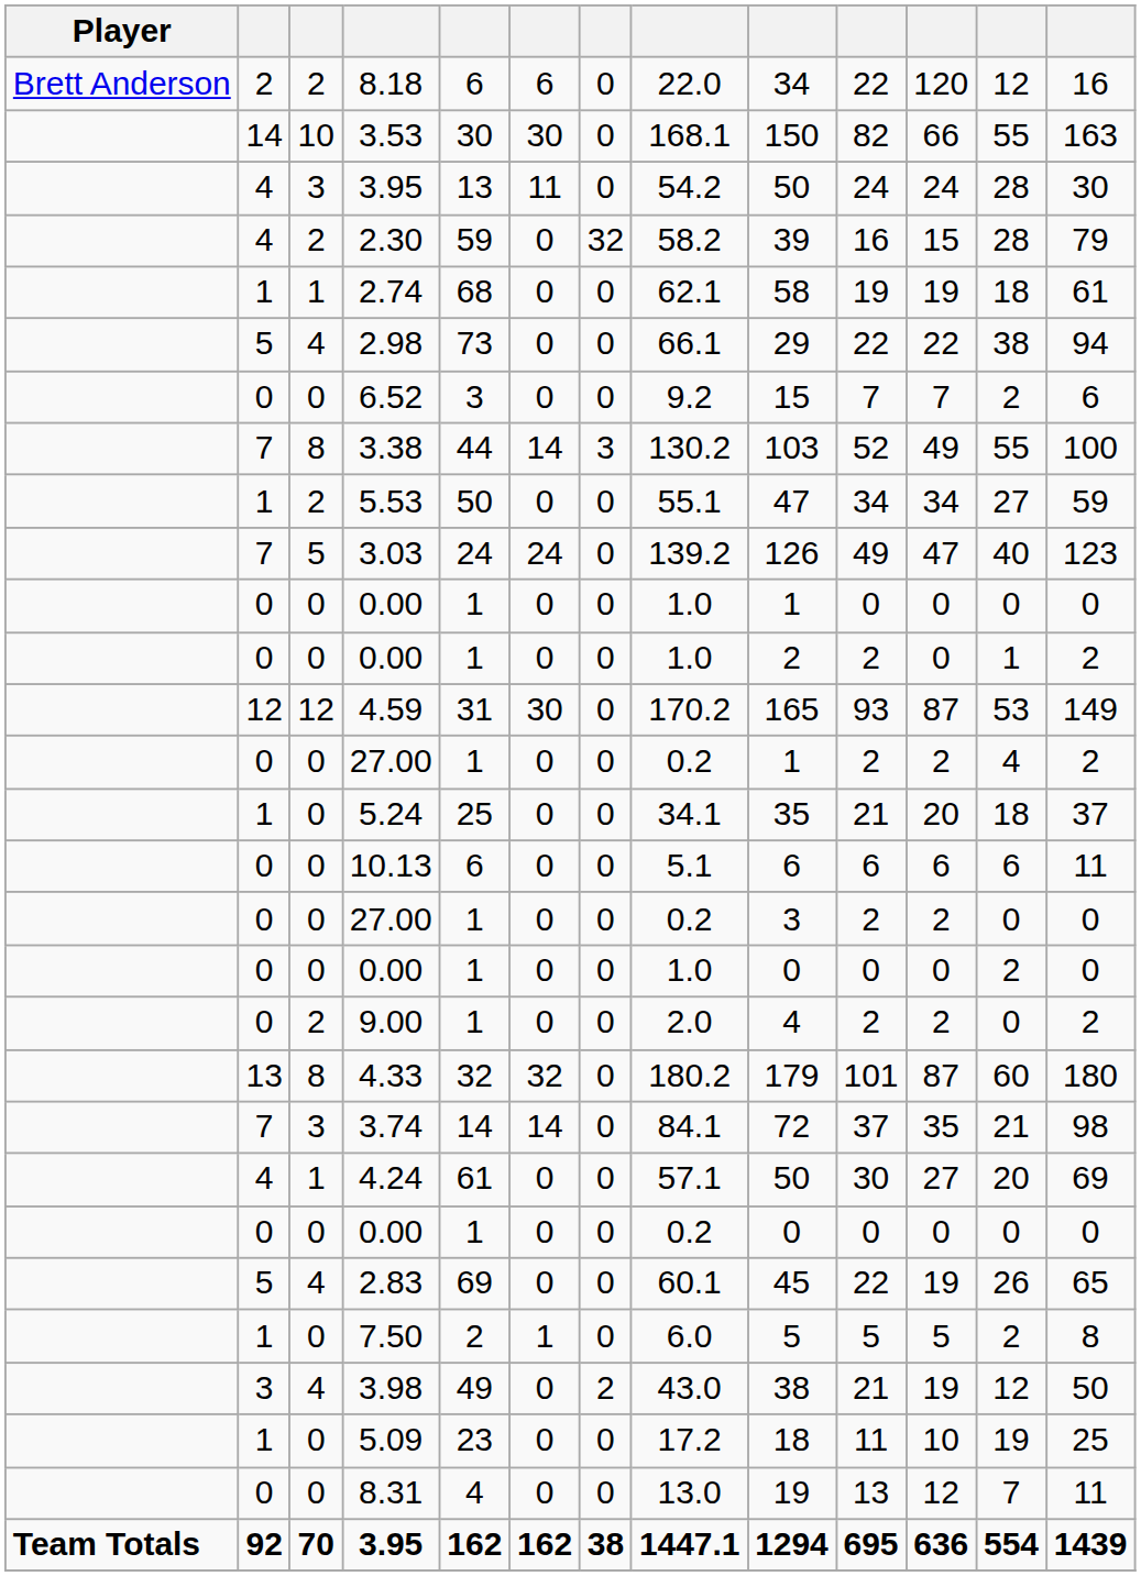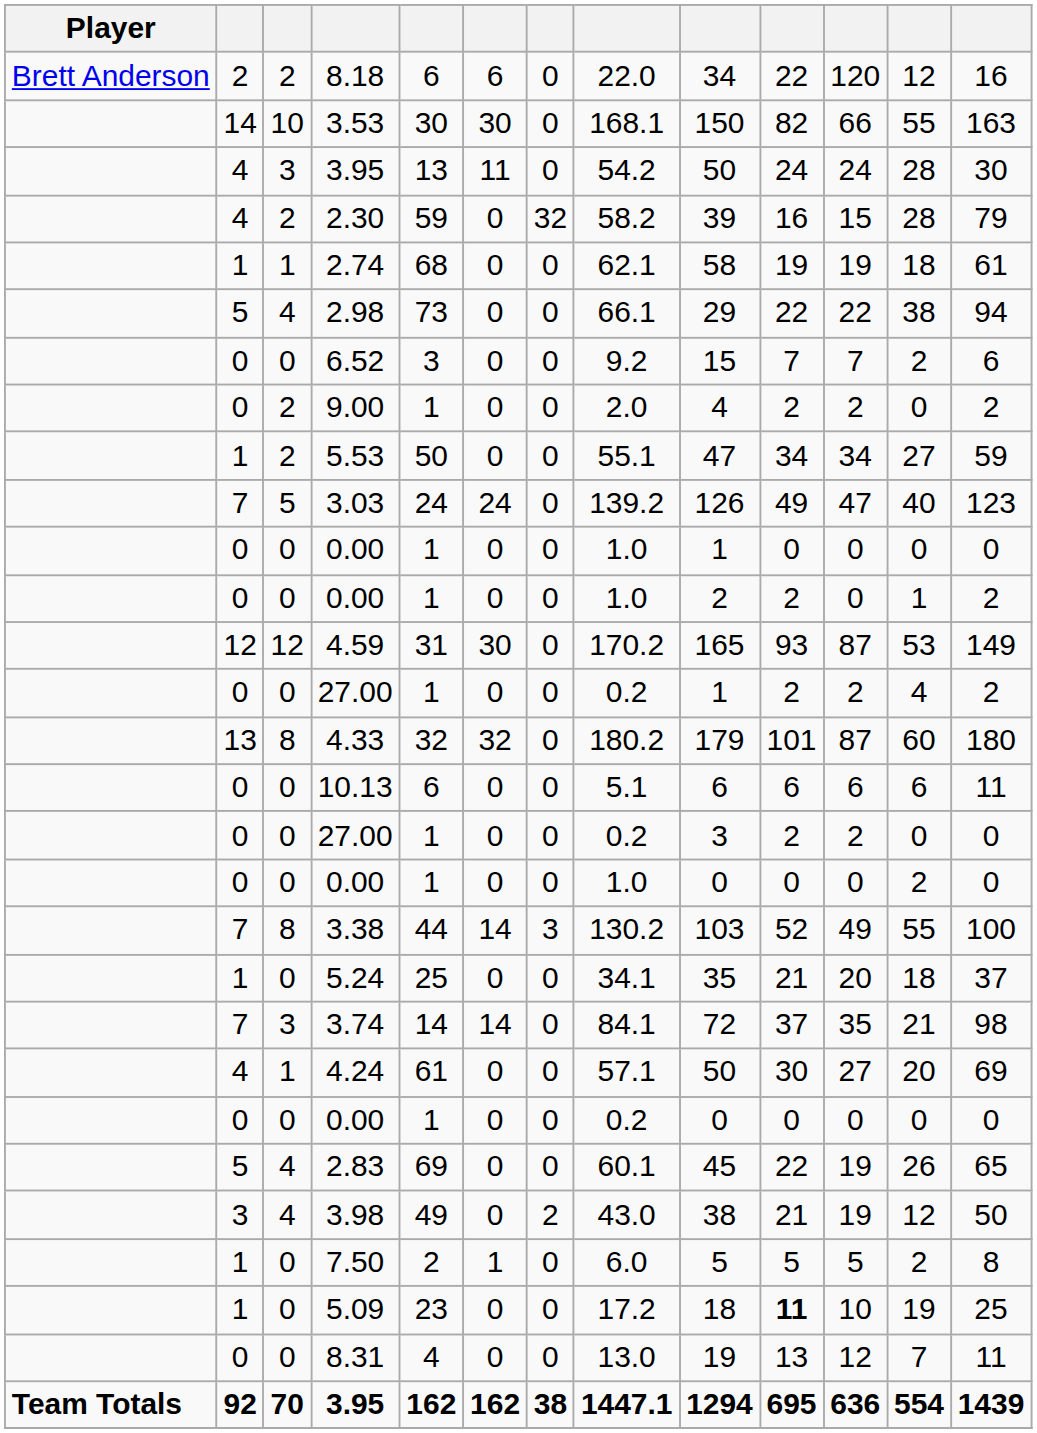rows swapped: 9.00 <-> 3.38
rows swapped: 4.33 <-> 5.24
rows swapped: 7.50 <-> 3.98
5.09 | column 10: normal -> bold
